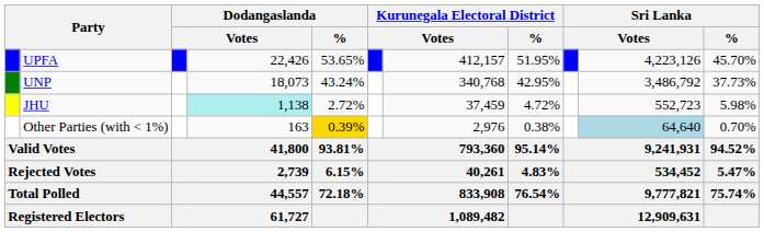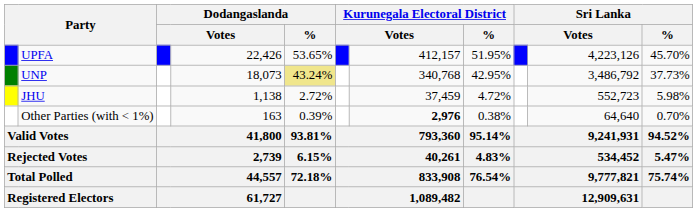UNP | Dodangaslanda / %: no background -> khaki background
JHU | column 4: paleturquoise background -> no background
Other Parties (with < 1%) | Dodangaslanda / %: gold background -> no background
Other Parties (with < 1%) | column 7: normal -> bold
Other Parties (with < 1%) | column 10: lightblue background -> no background
